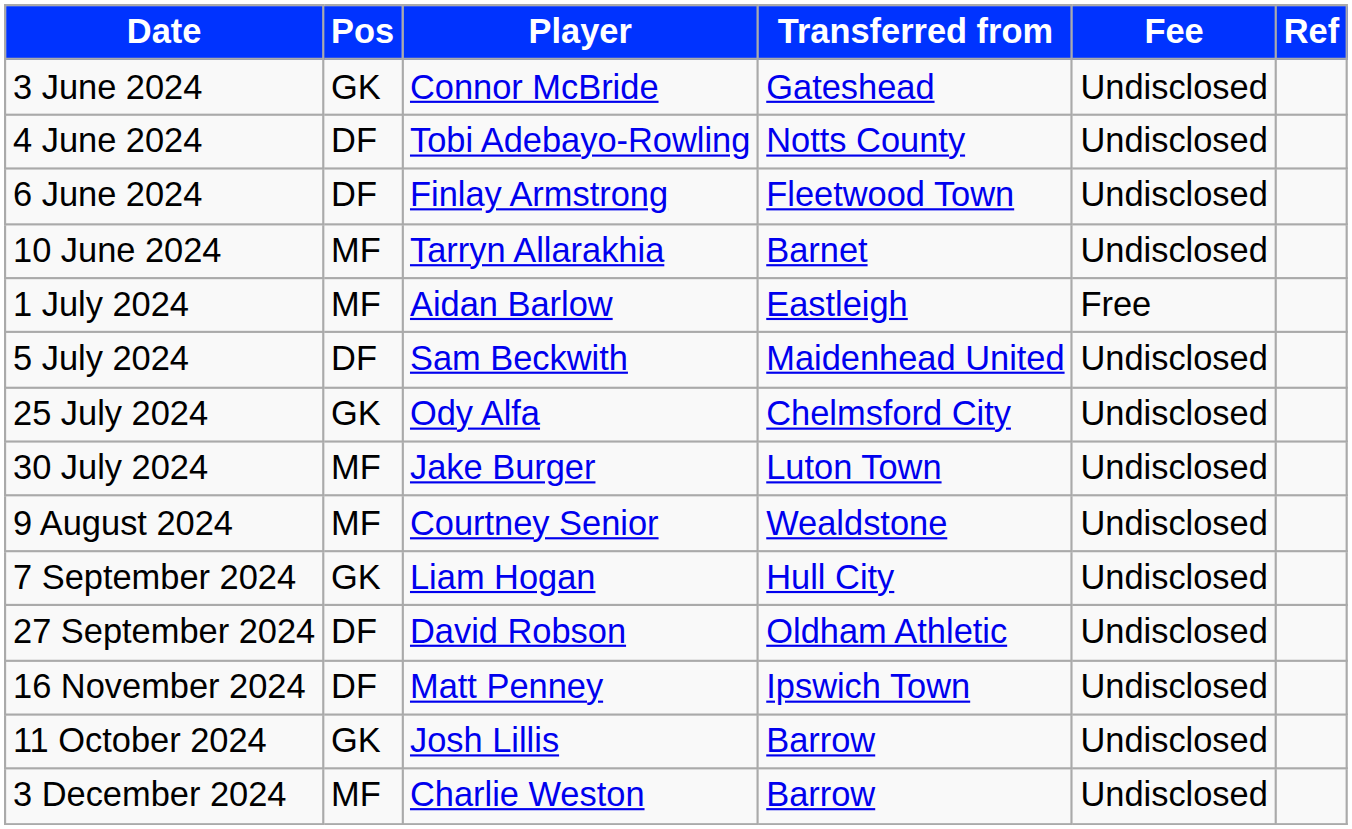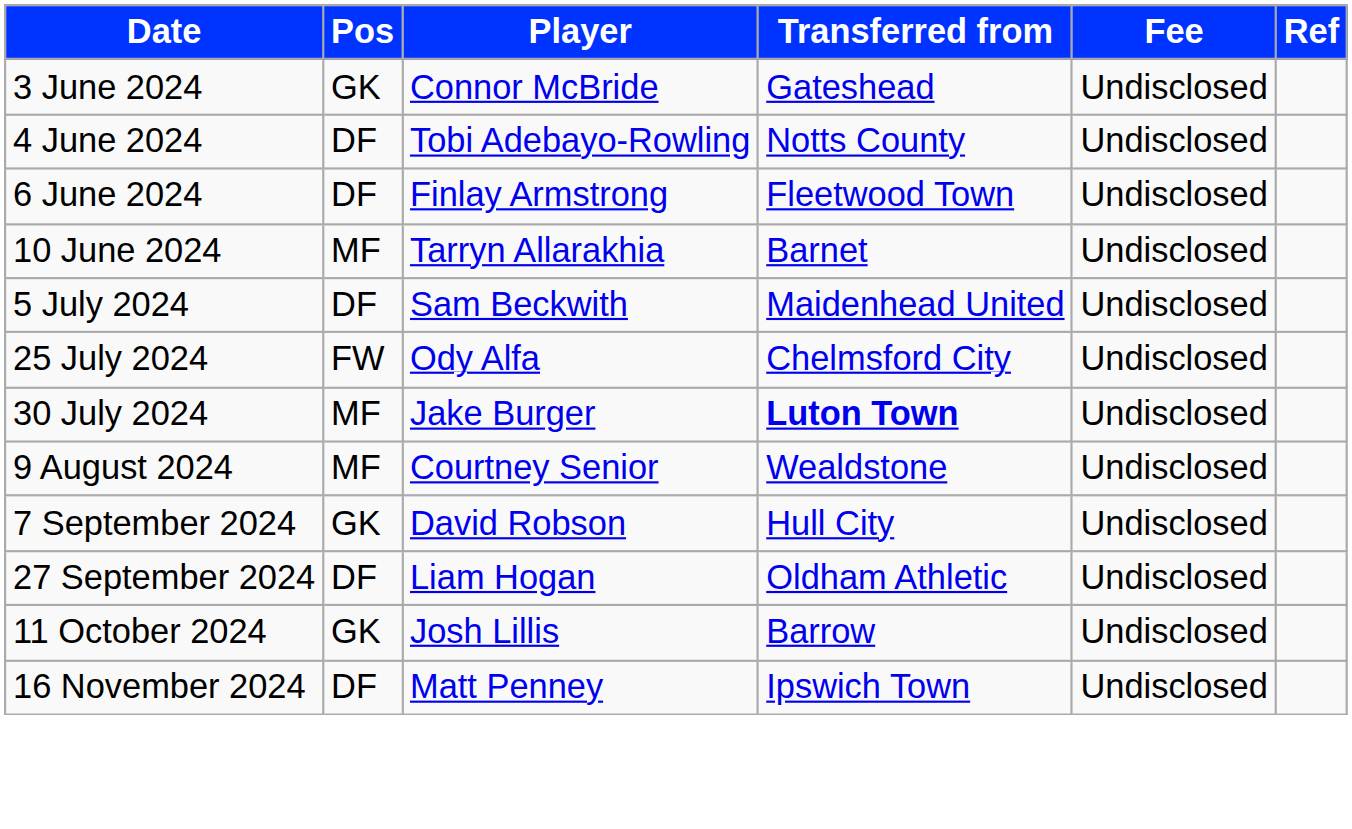- row: 1 July 2024 | MF | Aidan Barlow | Eastleigh | Free
25 July 2024 | Pos: GK -> FW
30 July 2024 | Transferred from: normal -> bold
7 September 2024 | Player: Liam Hogan -> David Robson
27 September 2024 | Player: David Robson -> Liam Hogan
rows swapped: 11 October 2024 <-> 16 November 2024
- row: 3 December 2024 | MF | Charlie Weston | Barrow | Undisclosed
